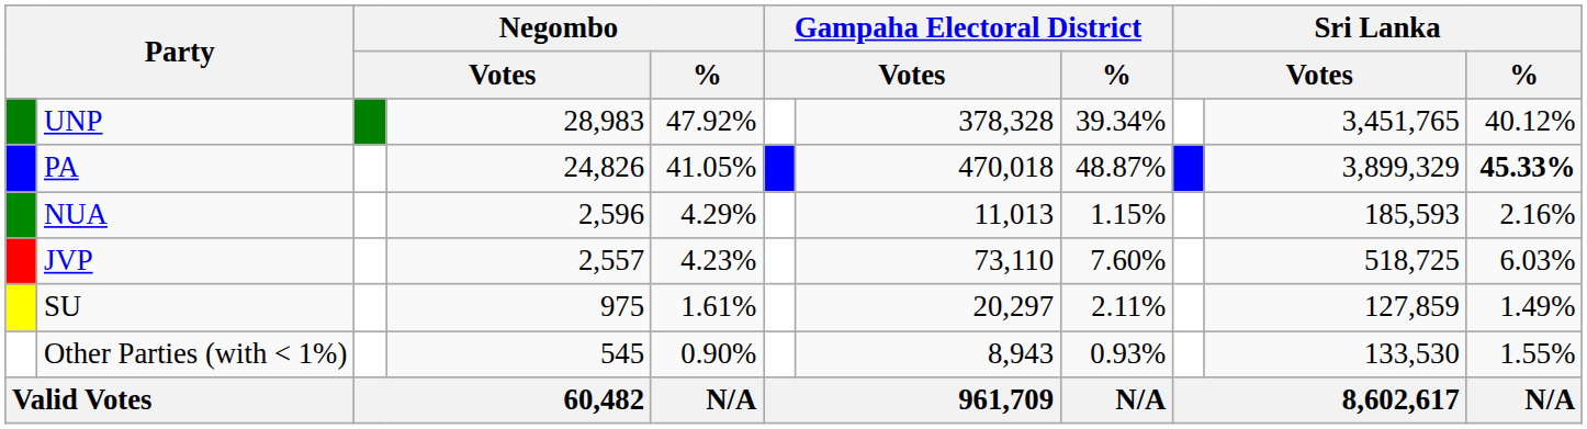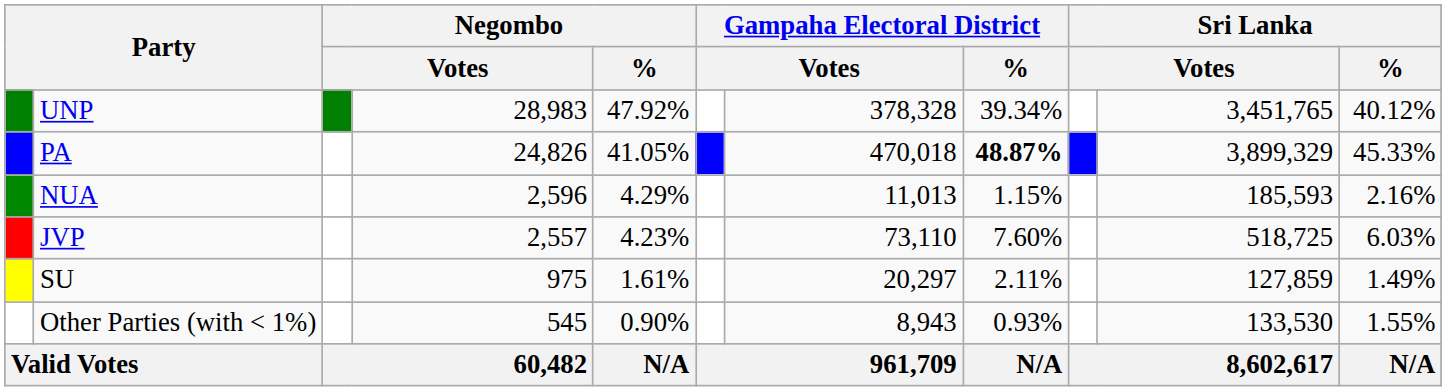PA | Gampaha Electoral District / %: normal -> bold
PA | Sri Lanka / %: bold -> normal
